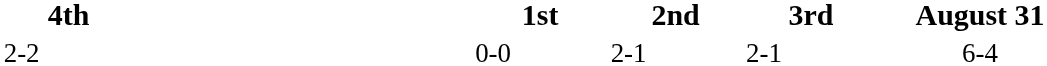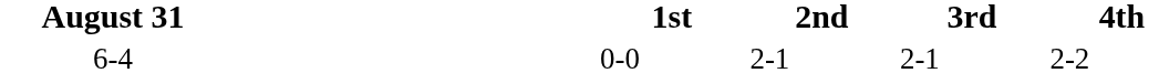columns swapped: August 31 <-> 4th
